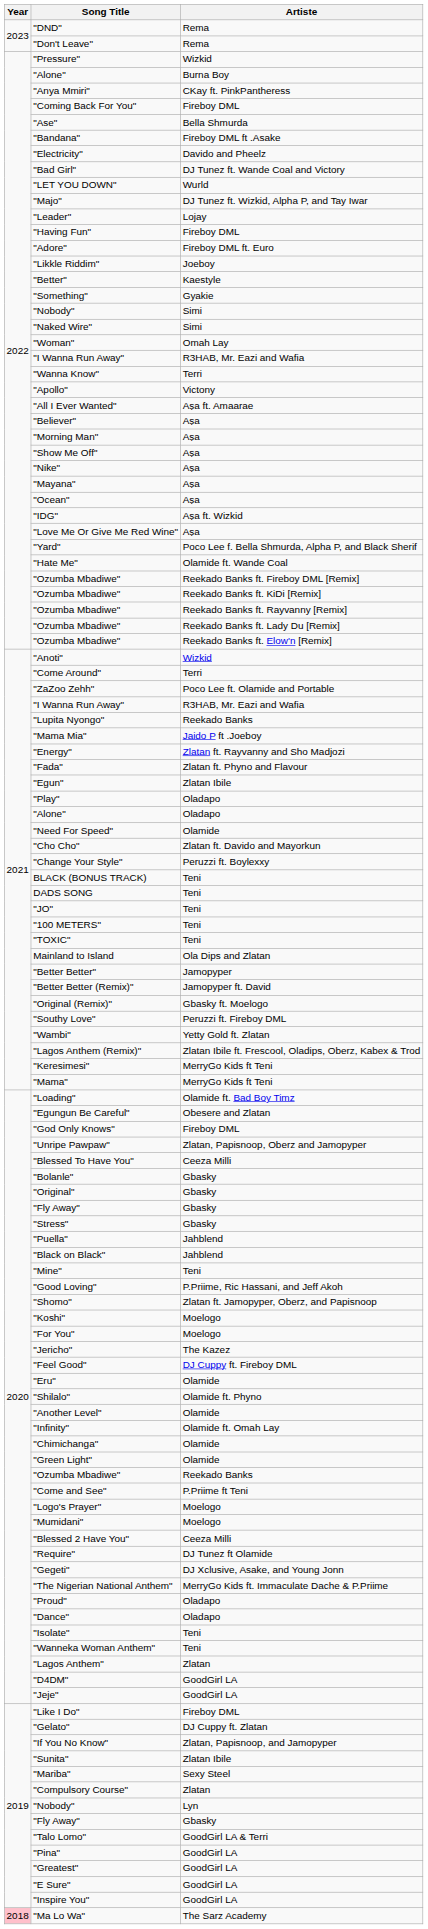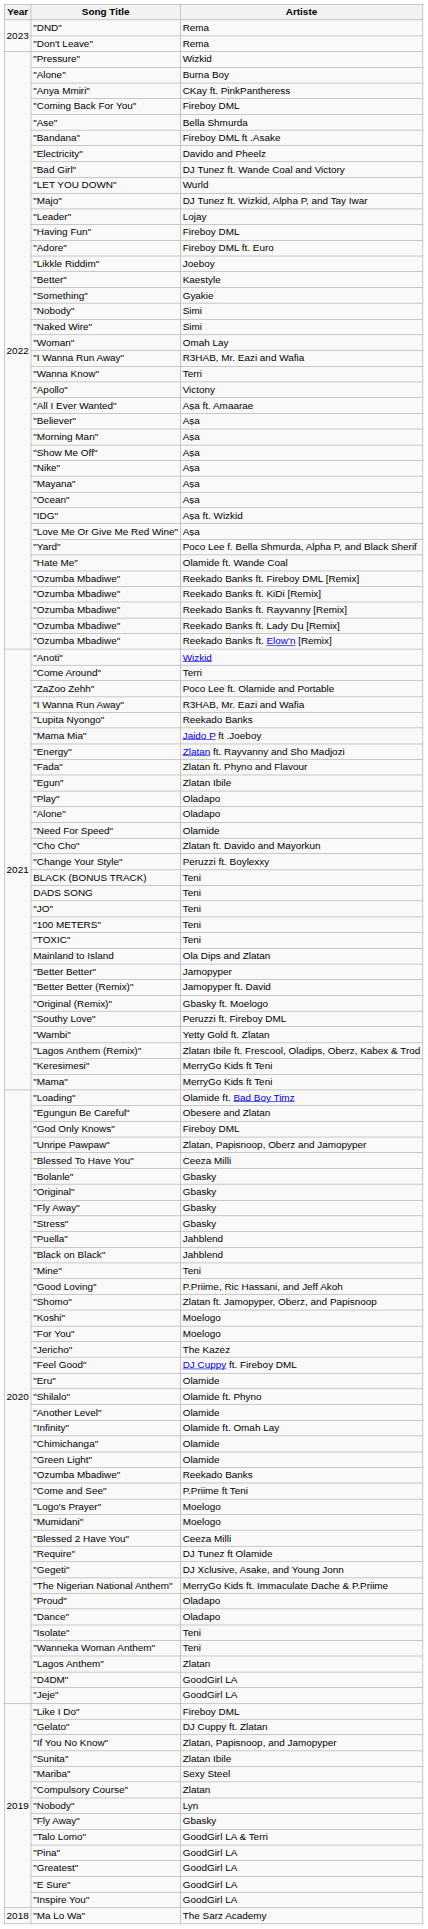"Ma Lo Wa" | Year: pink background -> no background
